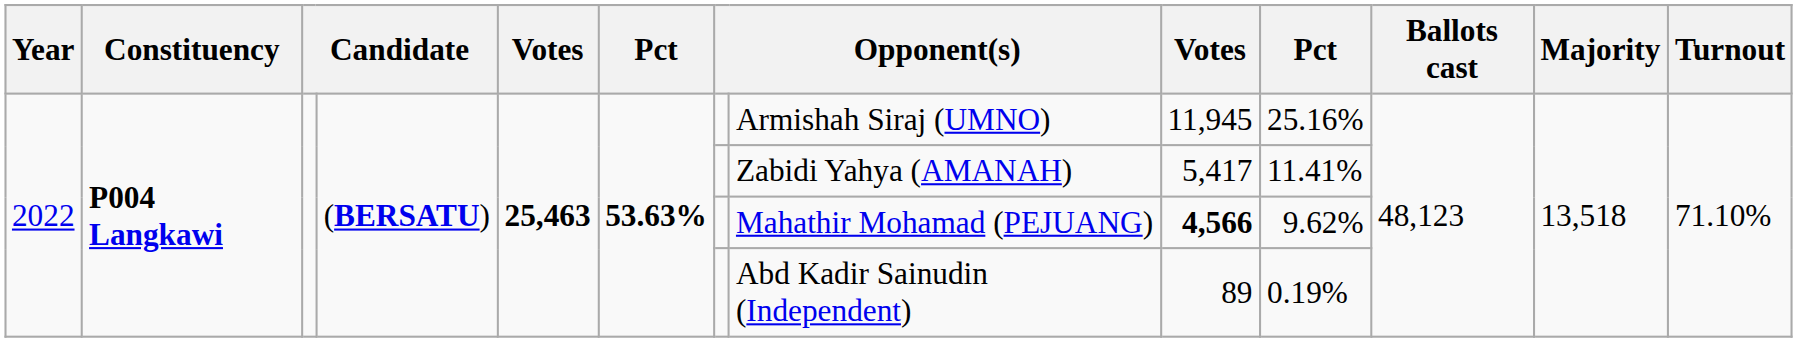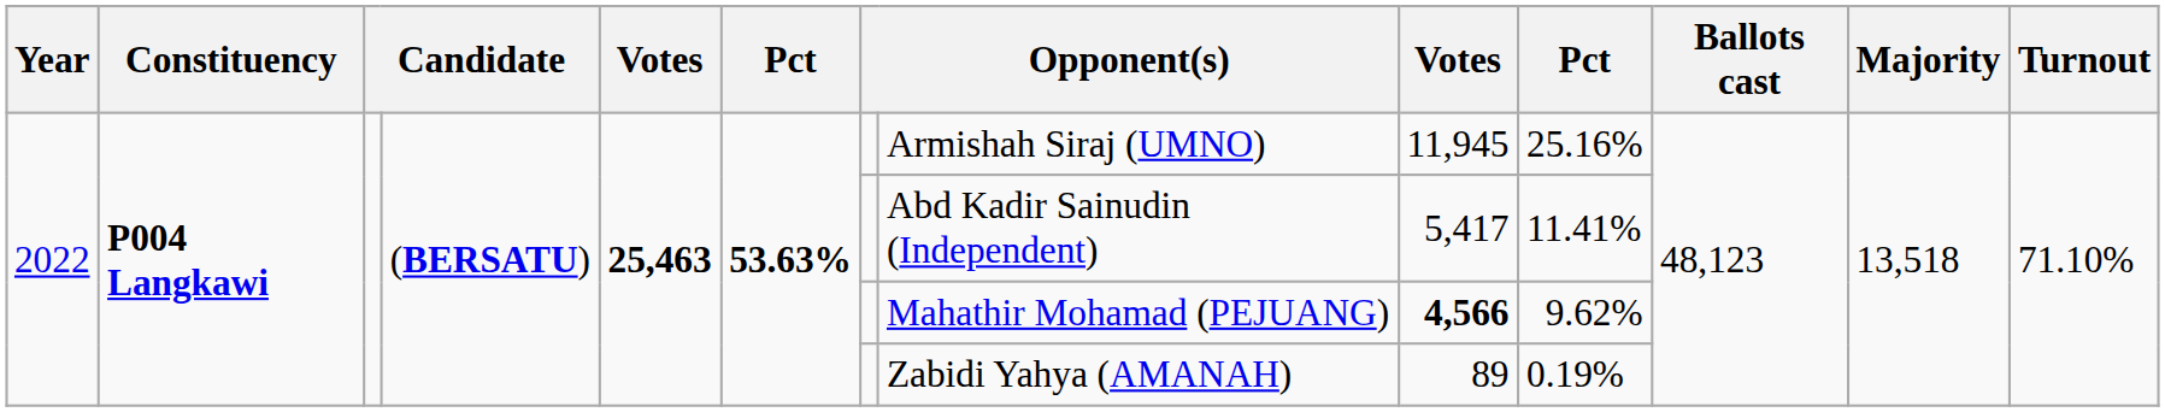row 3 | column 8: Zabidi Yahya (AMANAH) -> Abd Kadir Sainudin (Independent)
row 5 | column 8: Abd Kadir Sainudin (Independent) -> Zabidi Yahya (AMANAH)
